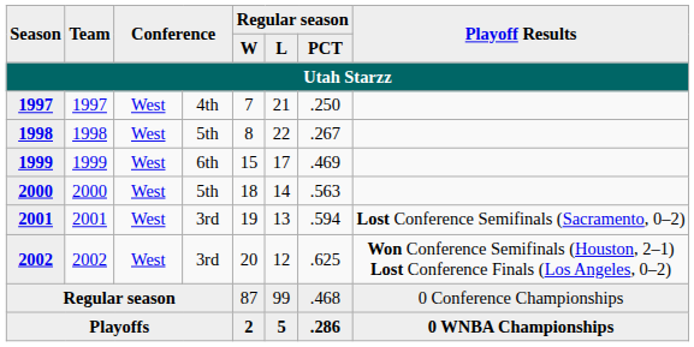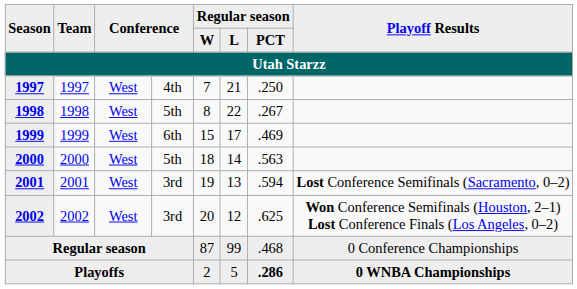Playoffs | Regular season / W: bold -> normal
Playoffs | Regular season / L: bold -> normal
